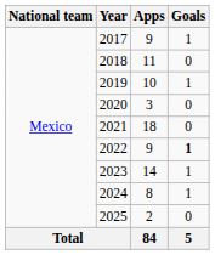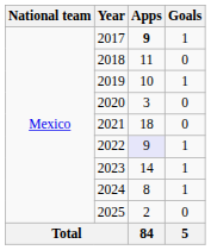2017 | Apps: normal -> bold
2022 | Apps: no background -> lavender background
2022 | Goals: bold -> normal
